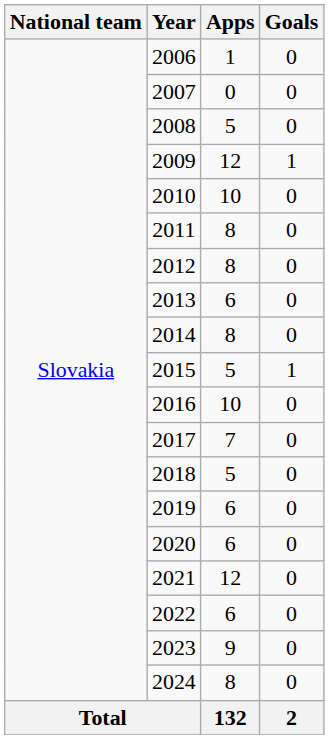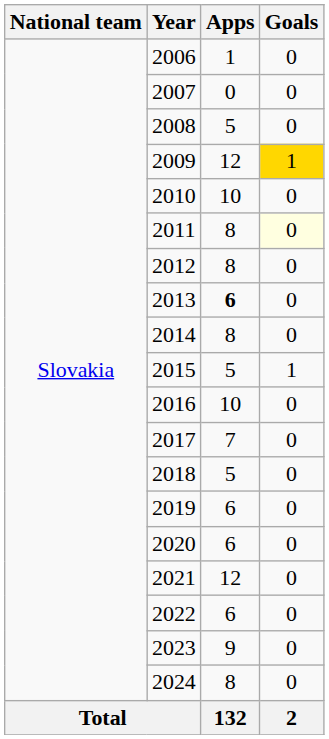2009 | Goals: no background -> gold background
2011 | Goals: no background -> lightyellow background
2013 | Apps: normal -> bold
